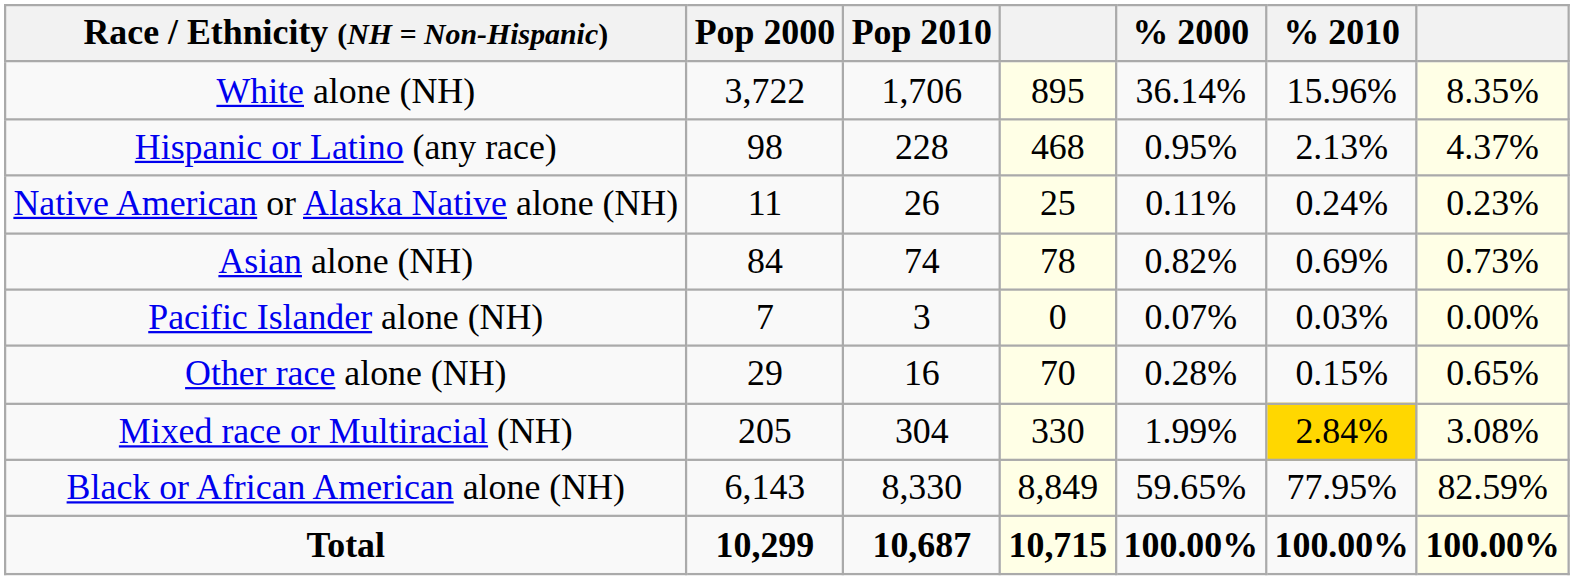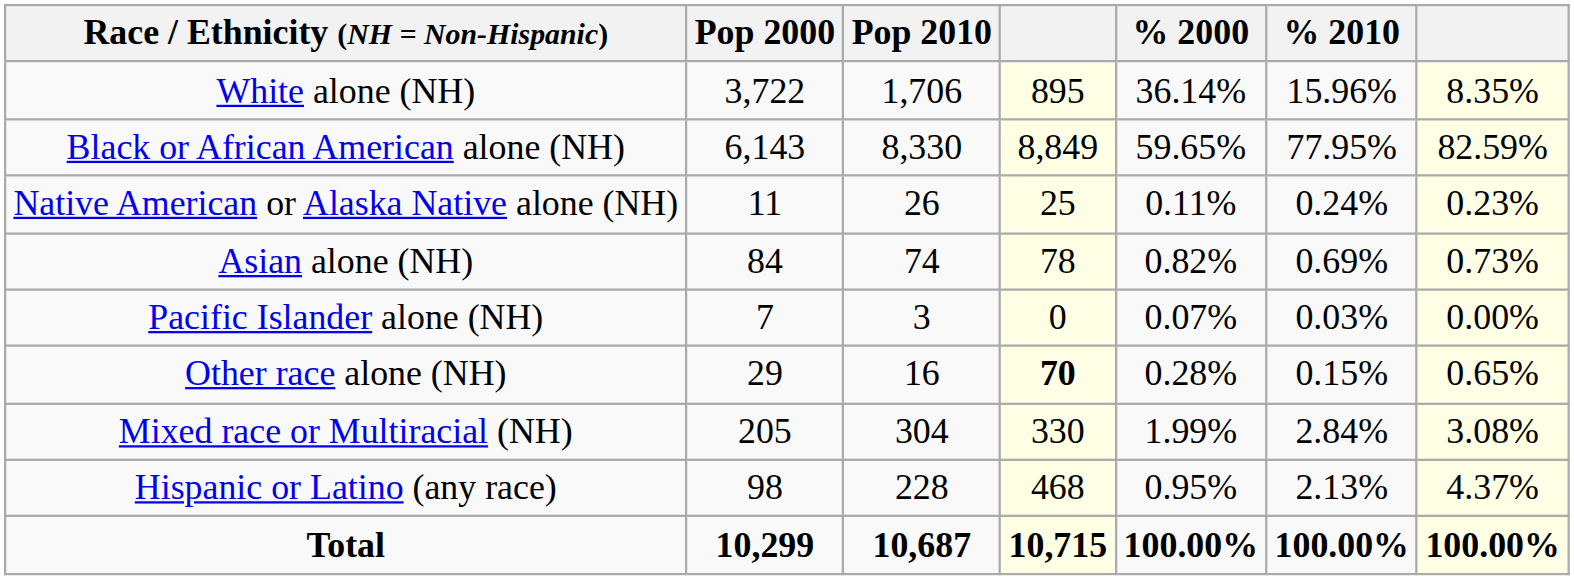rows swapped: Black or African American alone (NH) <-> Hispanic or Latino (any race)
Other race alone (NH) | column 4: normal -> bold
Mixed race or Multiracial (NH) | % 2010: gold background -> no background
